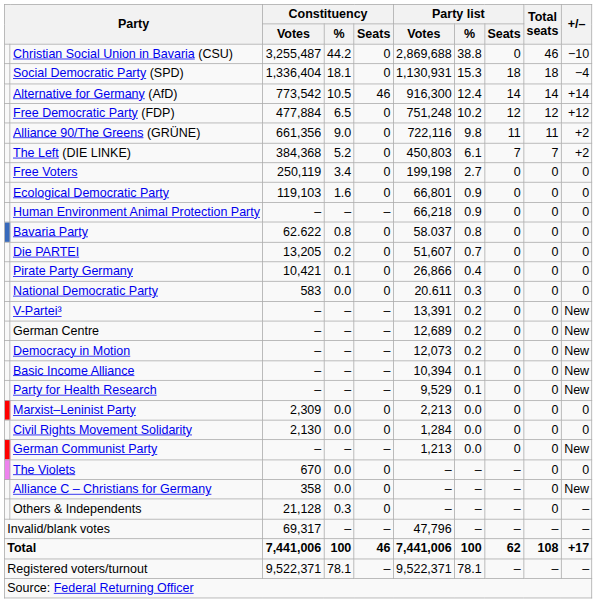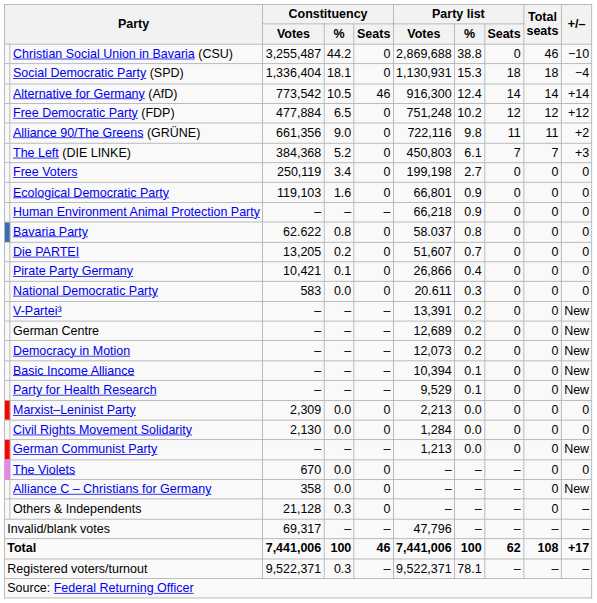The Left (DIE LINKE) | +/–: +2 -> +3
Registered voters/turnout | Constituency / %: 78.1 -> 0.3
